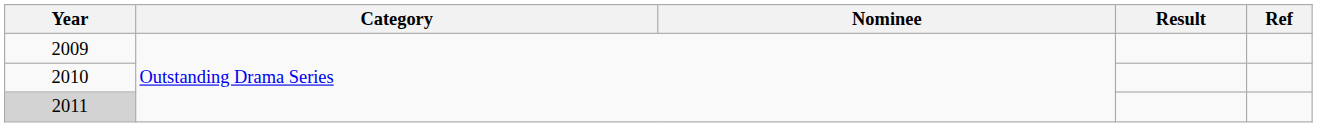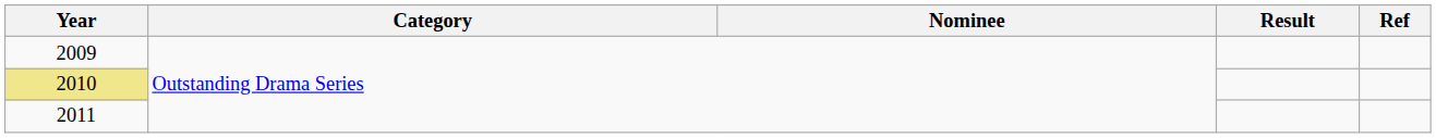2010 | Year: no background -> khaki background
2011 | Year: lightgrey background -> no background
